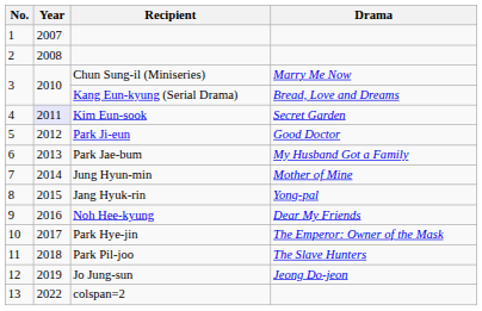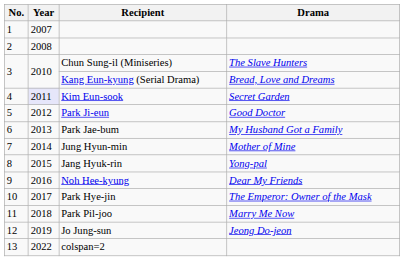Chun Sung-il (Miniseries) | Drama: Marry Me Now -> The Slave Hunters
Park Pil-joo | Drama: The Slave Hunters -> Marry Me Now
